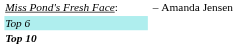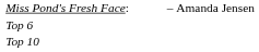Top 6 | column 1: paleturquoise background -> no background
Top 10 | column 1: bold -> normal
